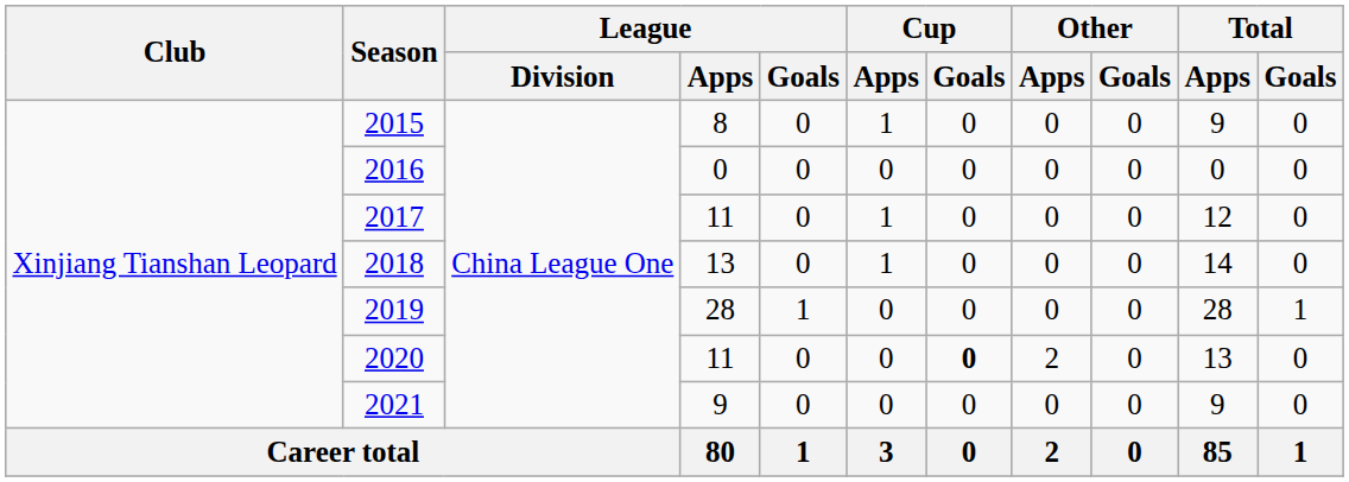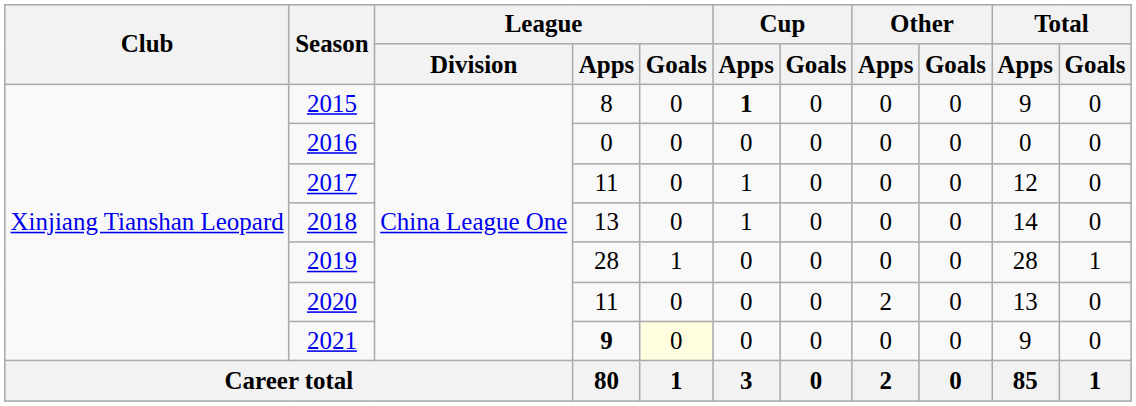2015 | Cup / Apps: normal -> bold
2020 | Cup / Goals: bold -> normal
2021 | League / Apps: normal -> bold
2021 | League / Goals: no background -> lightyellow background
